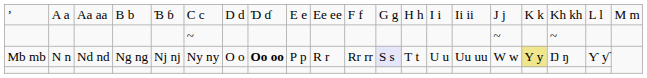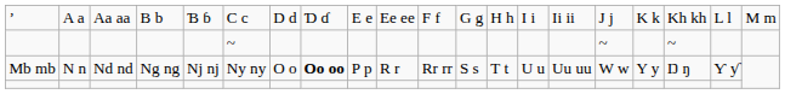Mb mb | column 12: lavender background -> no background
Mb mb | column 17: khaki background -> no background
